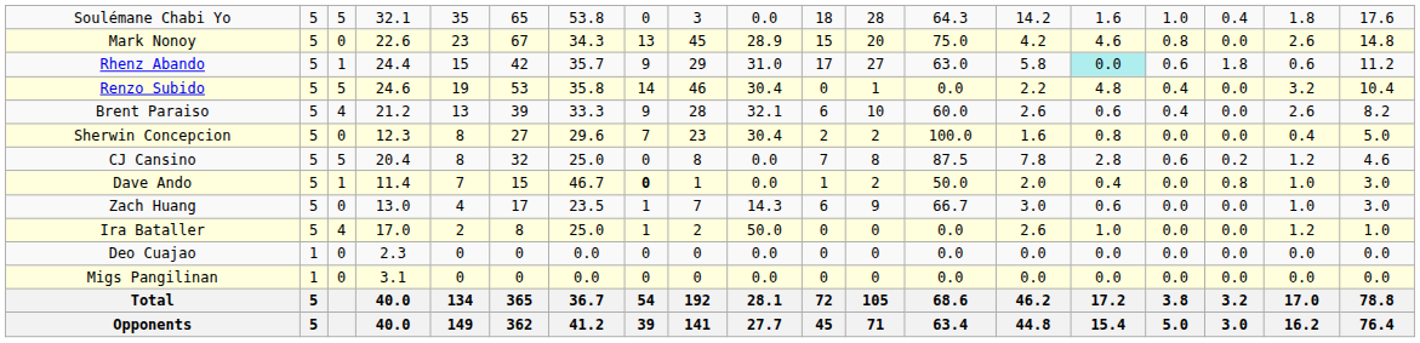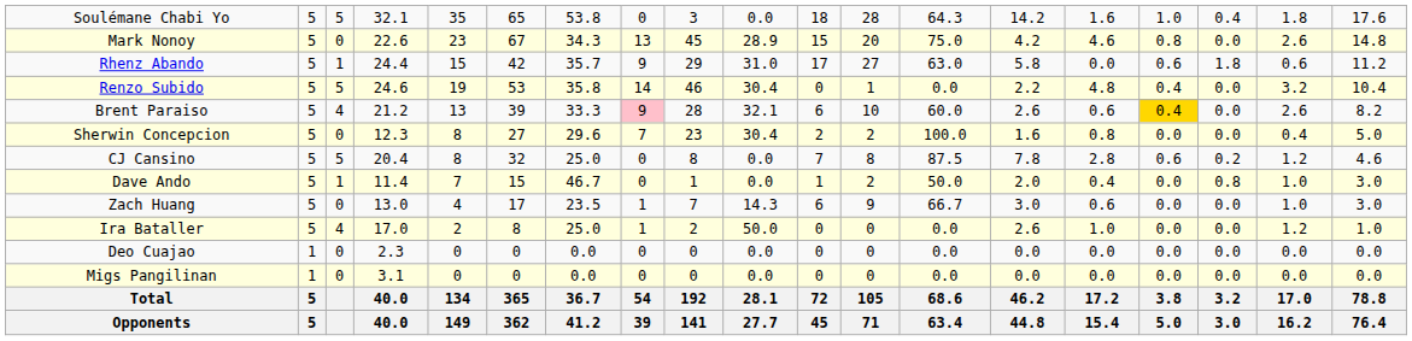Rhenz Abando | column 15: paleturquoise background -> no background
Brent Paraiso | column 8: no background -> pink background
Brent Paraiso | column 16: no background -> gold background
Dave Ando | column 8: bold -> normal
